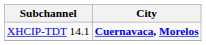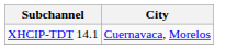XHCIP-TDT 14.1 | City: bold -> normal
